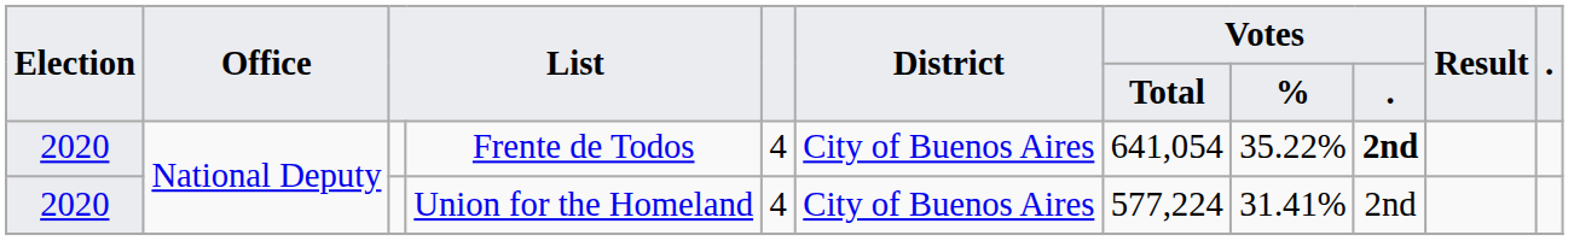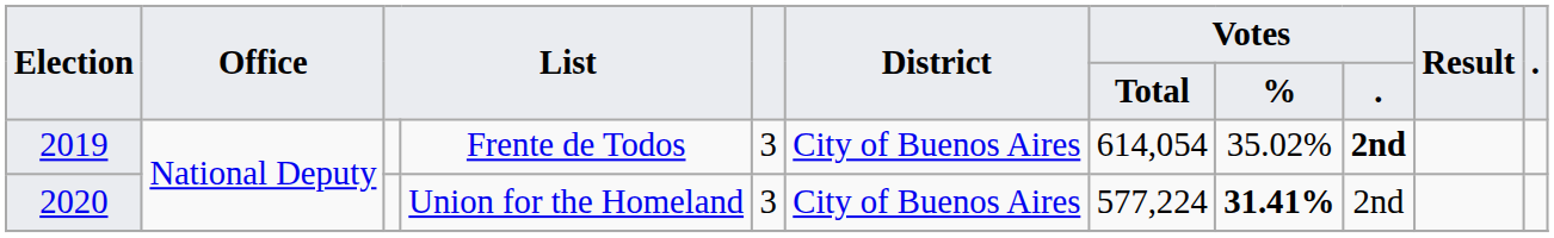Frente de Todos | Election: 2020 -> 2019
Frente de Todos | column 5: 4 -> 3
Frente de Todos | Votes / Total: 641,054 -> 614,054
Frente de Todos | Votes / %: 35.22% -> 35.02%
Union for the Homeland | column 5: 4 -> 3
Union for the Homeland | Votes / %: normal -> bold
